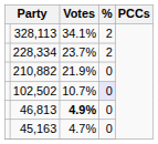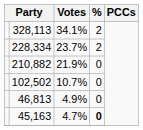102,502 | %: lavender background -> no background
46,813 | Votes: bold -> normal
45,163 | %: normal -> bold
